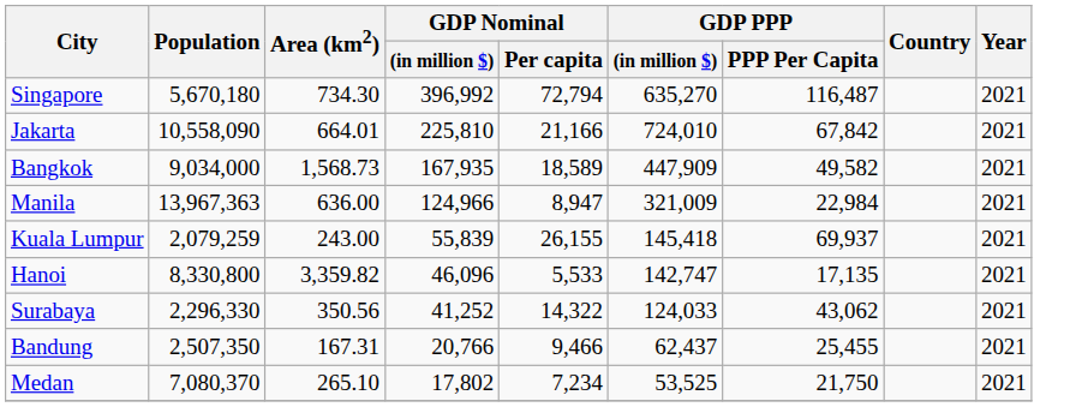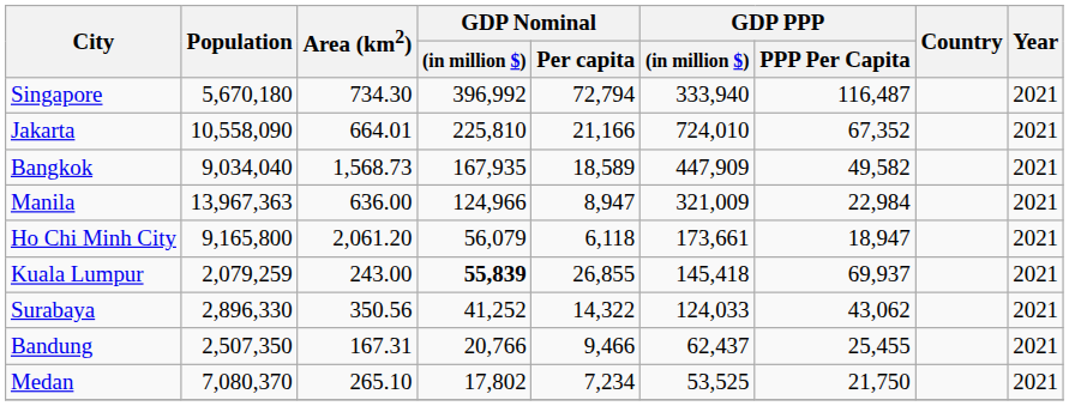Singapore | GDP PPP / (in million $): 635,270 -> 333,940
Jakarta | GDP PPP / PPP Per Capita: 67,842 -> 67,352
Bangkok | Population: 9,034,000 -> 9,034,040
+ row: Ho Chi Minh City | 9,165,800 | 2,061.20 | 56,079 | 6,118 | 173,661 | 18,947 | 2021
Kuala Lumpur | GDP Nominal / (in million $): normal -> bold
Kuala Lumpur | GDP Nominal / Per capita: 26,155 -> 26,855
- row: Hanoi | 8,330,800 | 3,359.82 | 46,096 | 5,533 | 142,747 | 17,135 | 2021
Surabaya | Population: 2,296,330 -> 2,896,330
